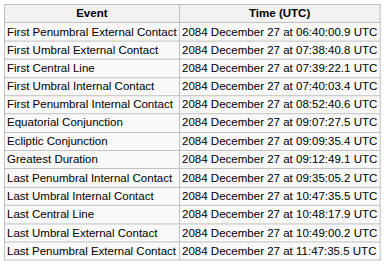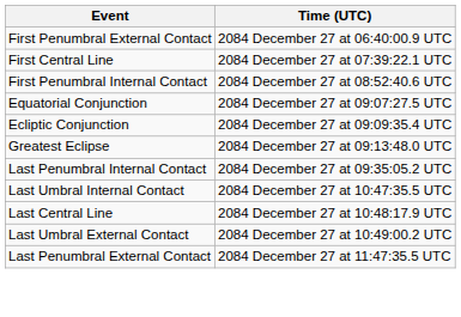- row: First Umbral External Contact | 2084 December 27 at 07:38:40.8 UTC
- row: First Umbral Internal Contact | 2084 December 27 at 07:40:03.4 UTC
- row: Greatest Duration | 2084 December 27 at 09:12:49.1 UTC
+ row: Greatest Eclipse | 2084 December 27 at 09:13:48.0 UTC
